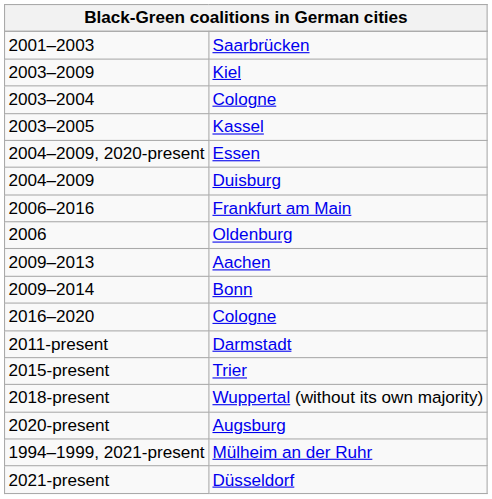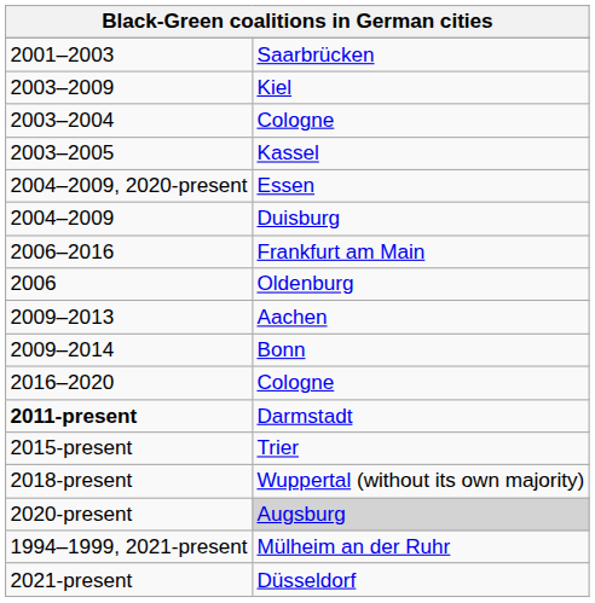Darmstadt | column 1: normal -> bold
Augsburg | column 2: no background -> lightgrey background
